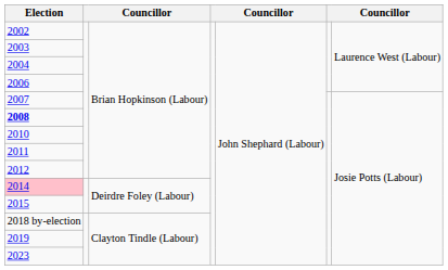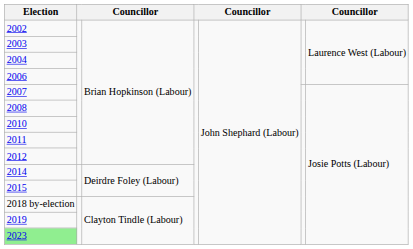2008 | Election: bold -> normal
2014 | Election: pink background -> no background
2023 | Election: no background -> lightgreen background
